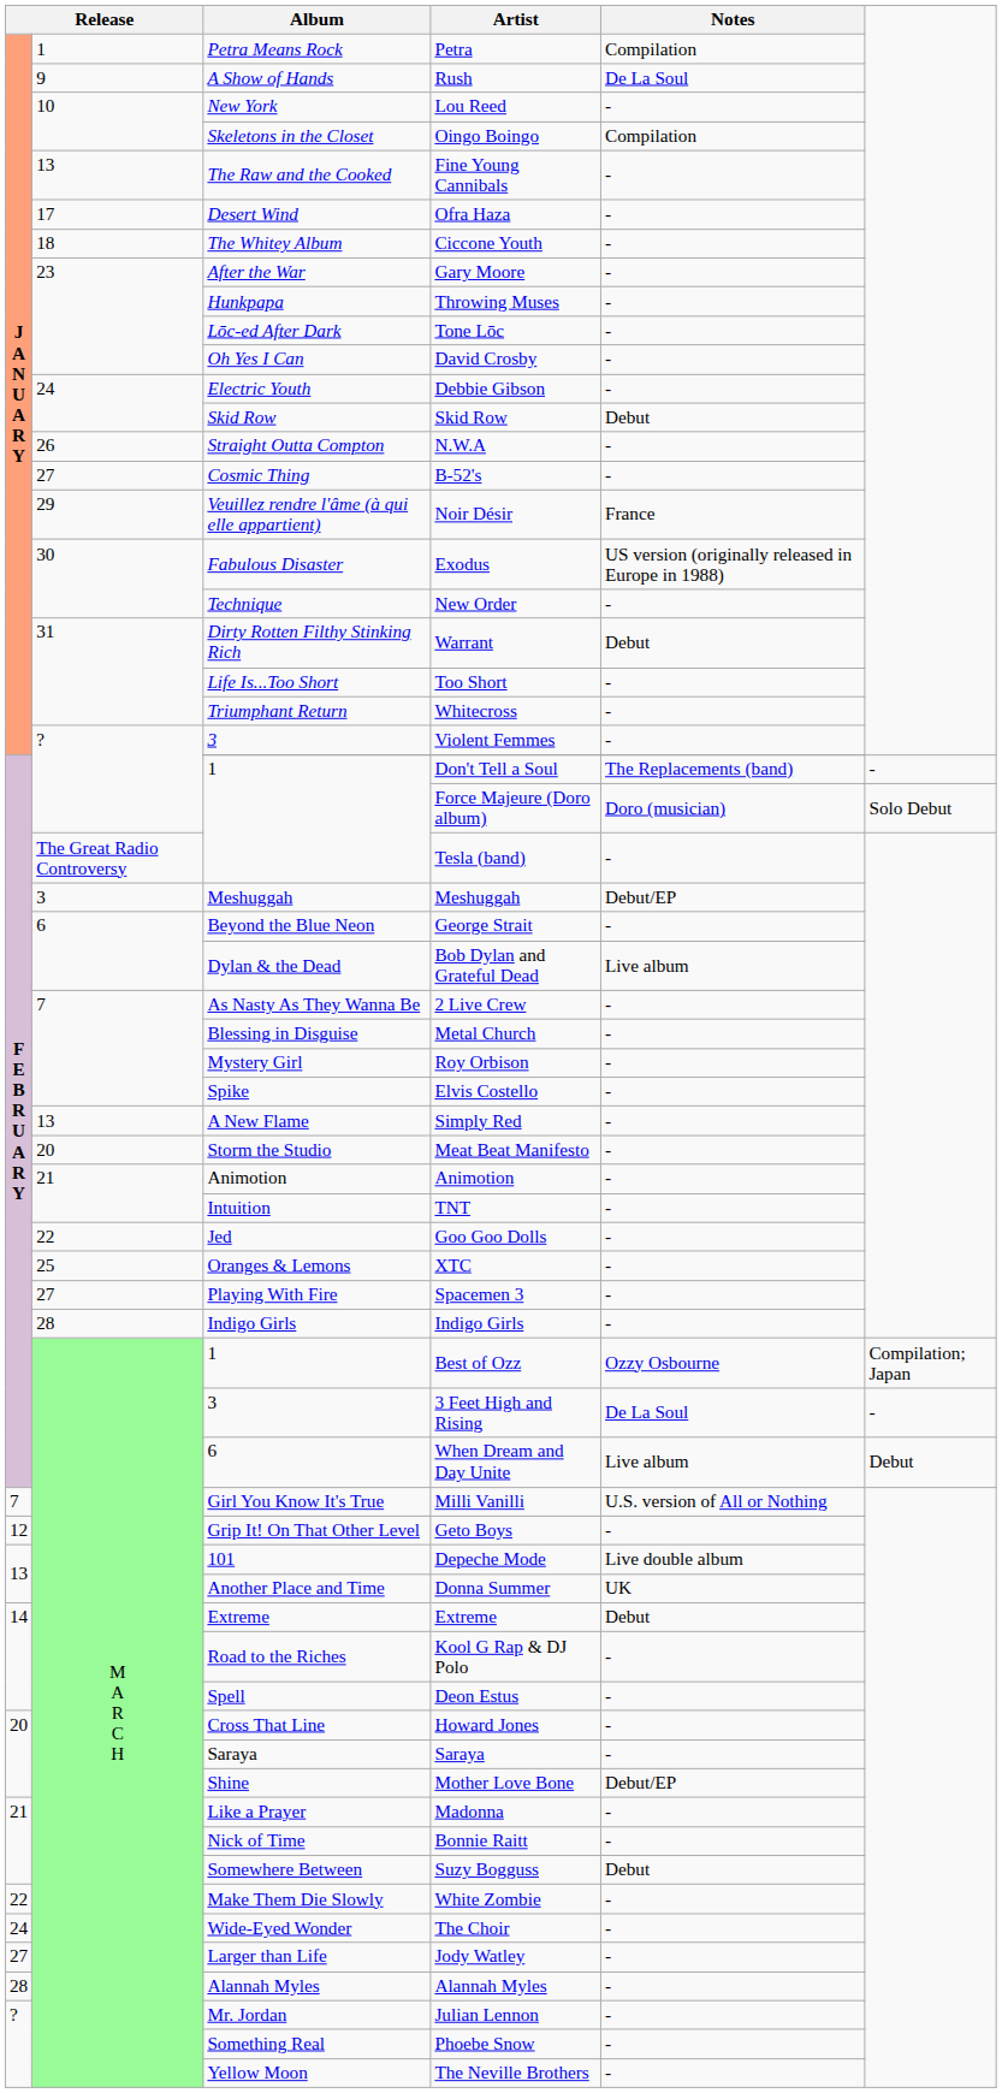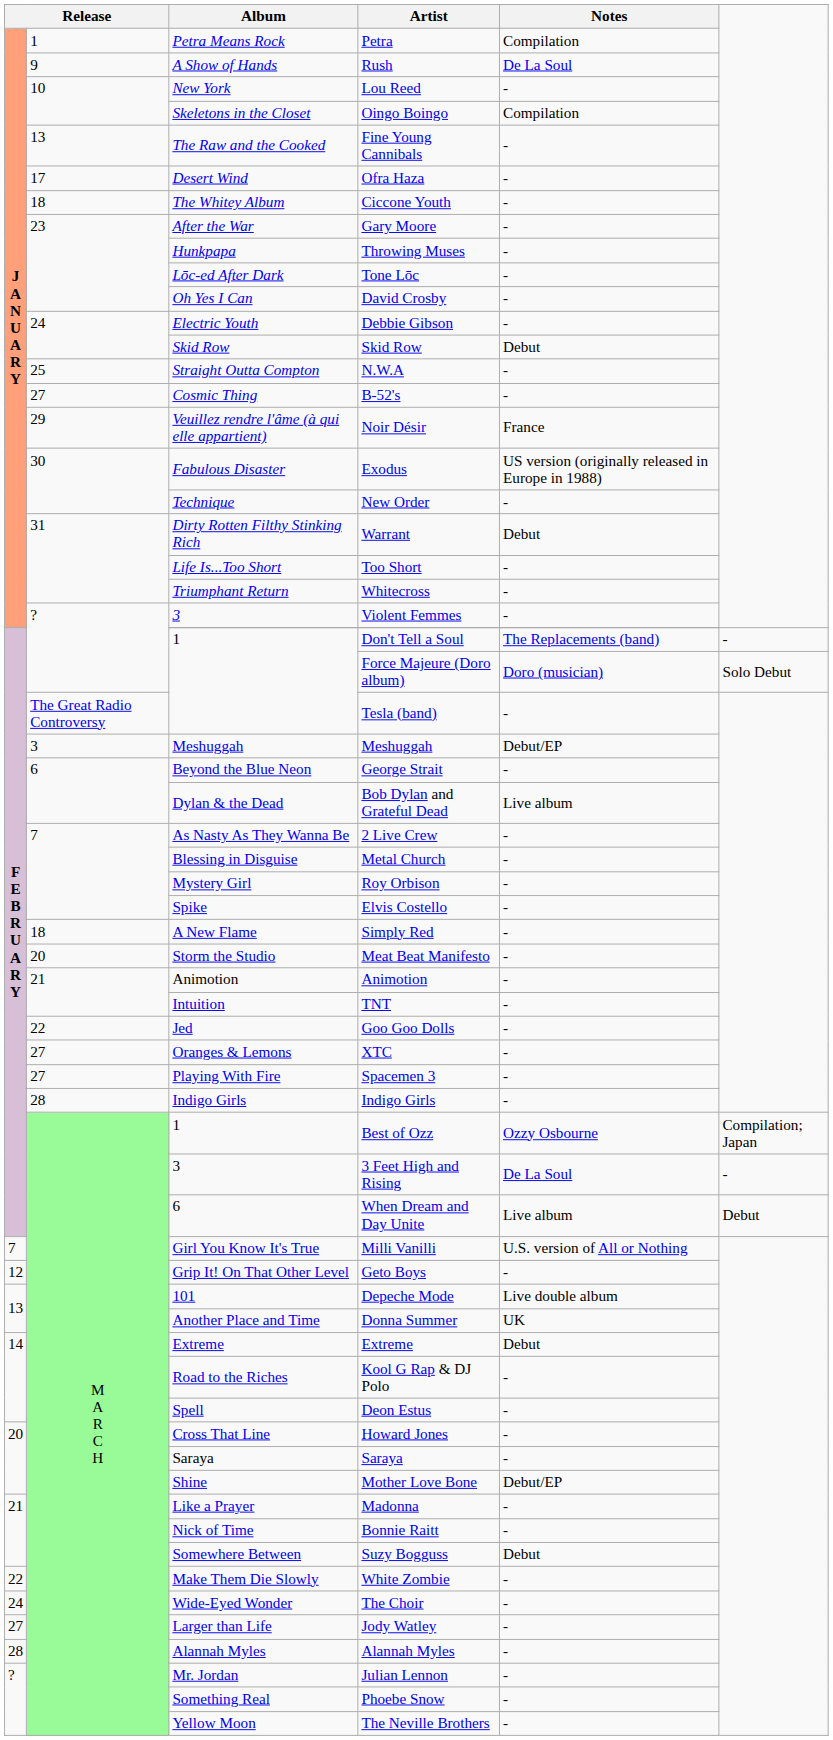N.W.A | column 2: 26 -> 25
Simply Red | column 2: 13 -> 18
XTC | column 2: 25 -> 27
